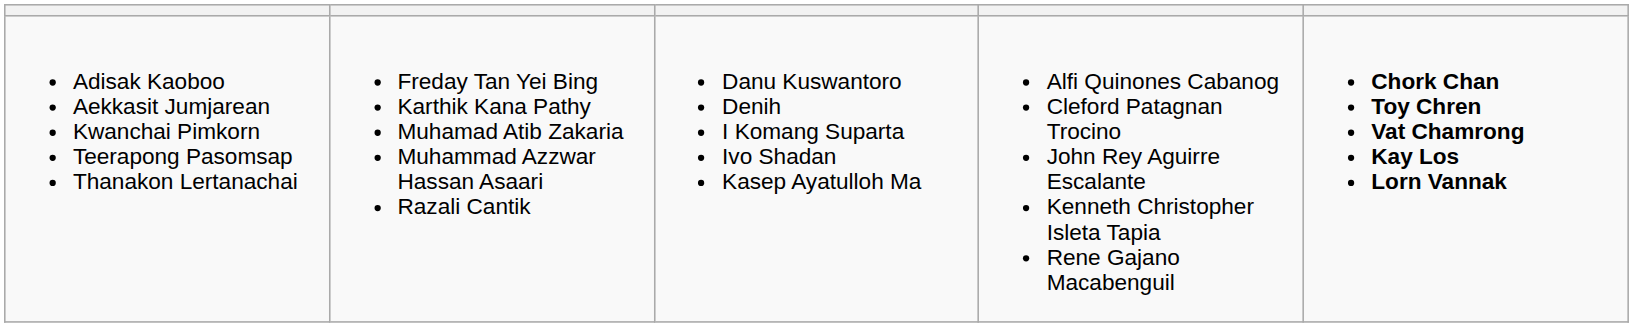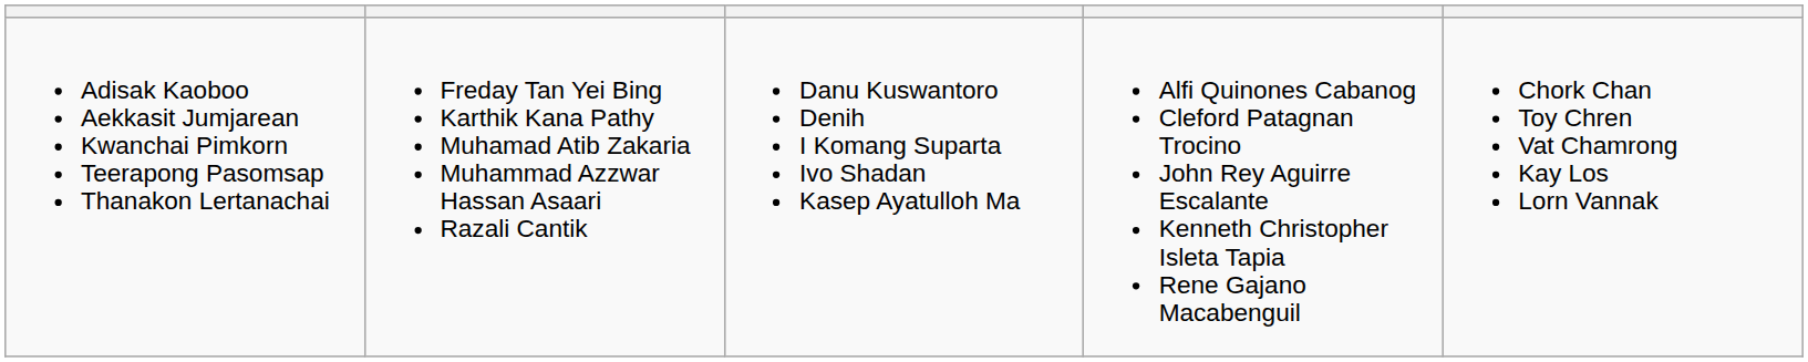row 2 | column 5: bold -> normal
